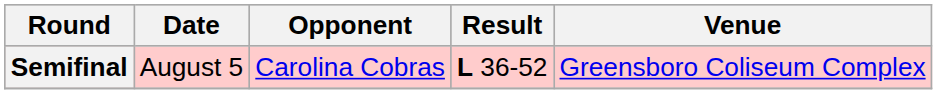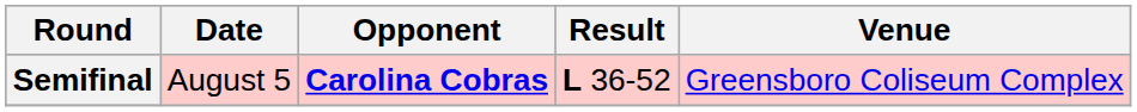Semifinal | Opponent: normal -> bold
